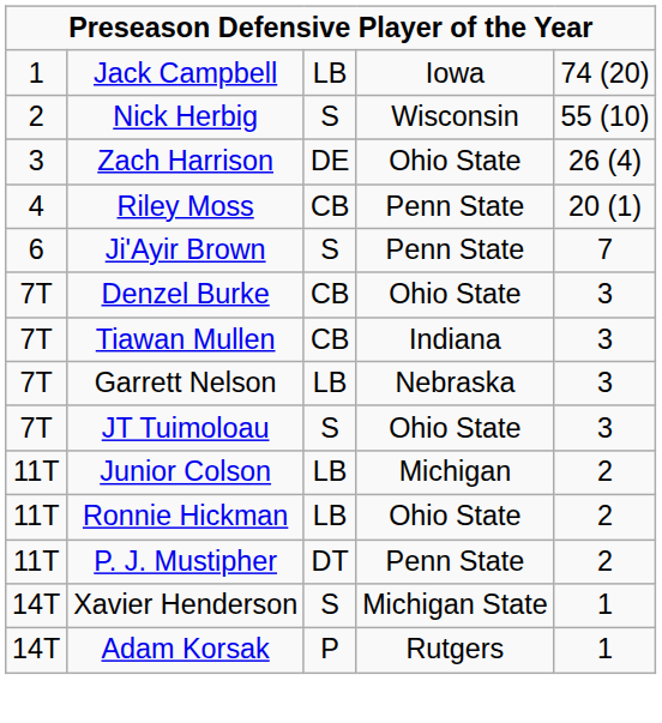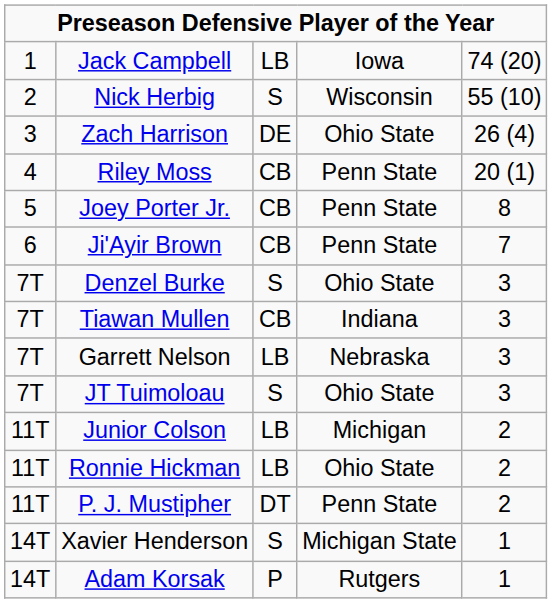+ row: 5 | Joey Porter Jr. | CB | Penn State | 8
Ji'Ayir Brown | column 3: S -> CB
Denzel Burke | column 3: CB -> S
